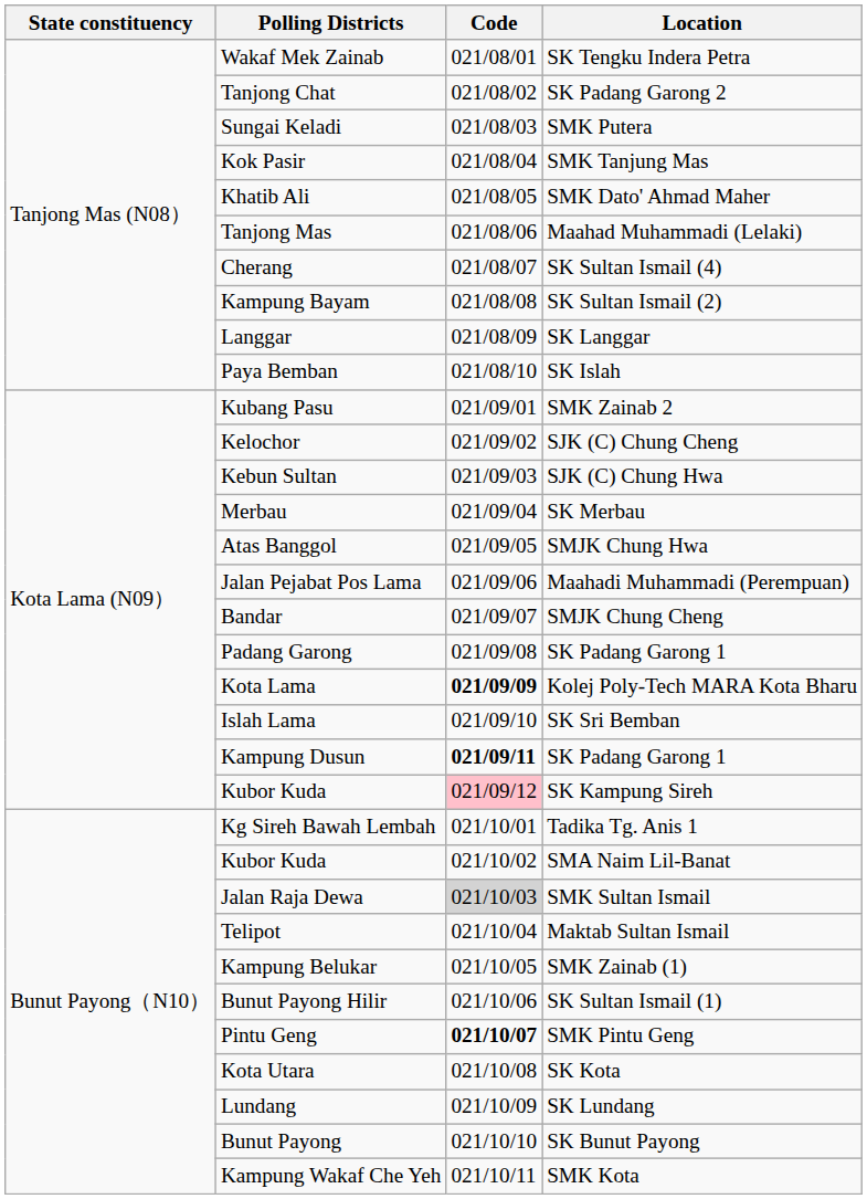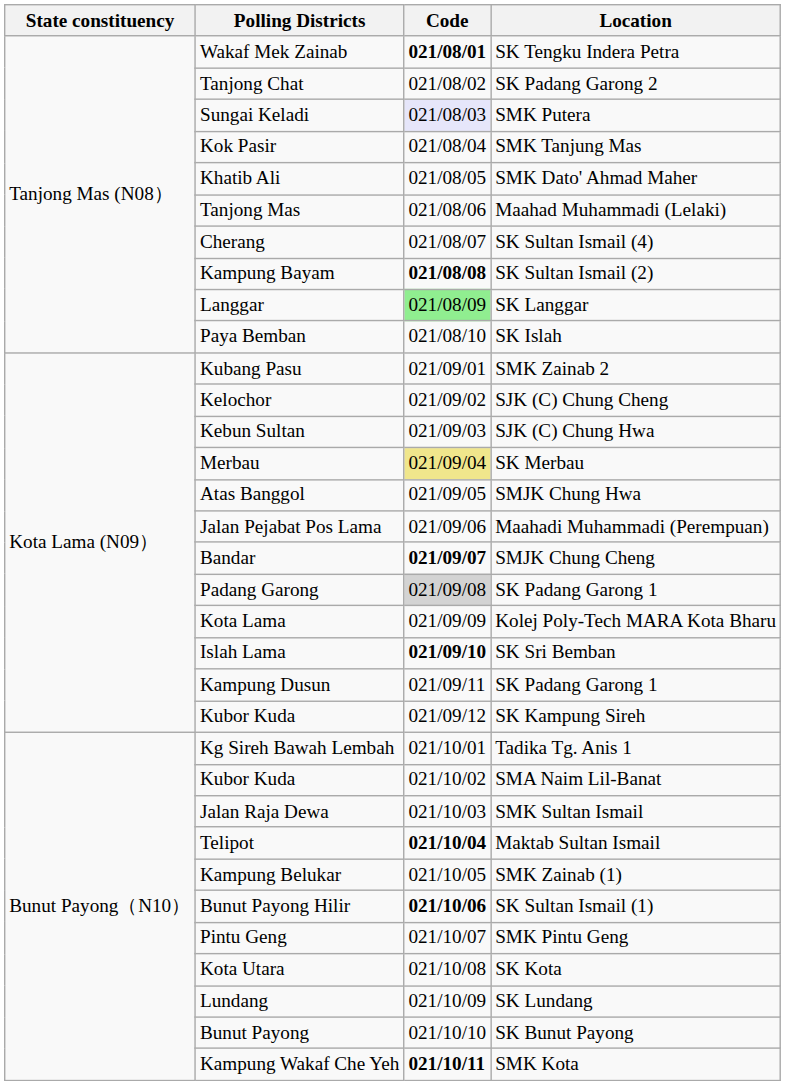Wakaf Mek Zainab | Code: normal -> bold
Sungai Keladi | Code: no background -> lavender background
Kampung Bayam | Code: normal -> bold
Langgar | Code: no background -> lightgreen background
Merbau | Code: no background -> khaki background
Bandar | Code: normal -> bold
Padang Garong | Code: no background -> lightgrey background
Kota Lama | Code: bold -> normal
Islah Lama | Code: normal -> bold
Kampung Dusun | Code: bold -> normal
Kubor Kuda / SK Kampung Sireh | Code: pink background -> no background
Jalan Raja Dewa | Code: lightgrey background -> no background
Telipot | Code: normal -> bold
Bunut Payong Hilir | Code: normal -> bold
Pintu Geng | Code: bold -> normal
Kampung Wakaf Che Yeh | Code: normal -> bold
